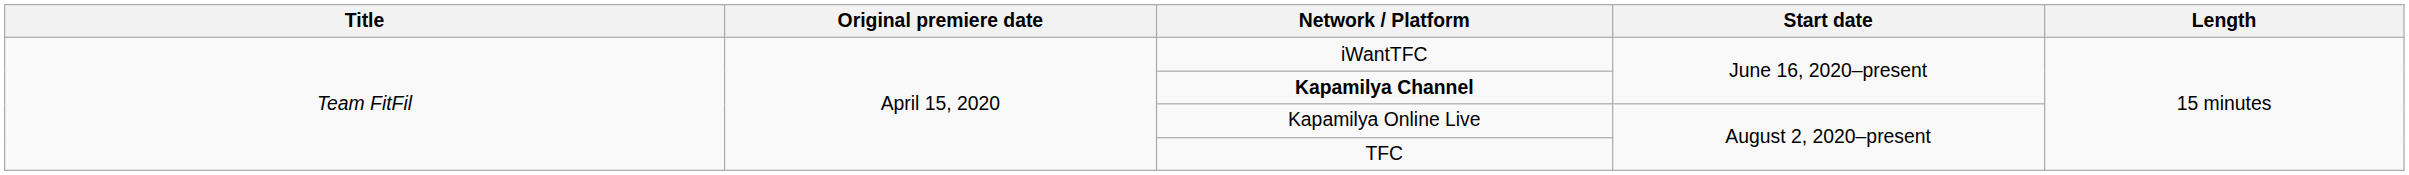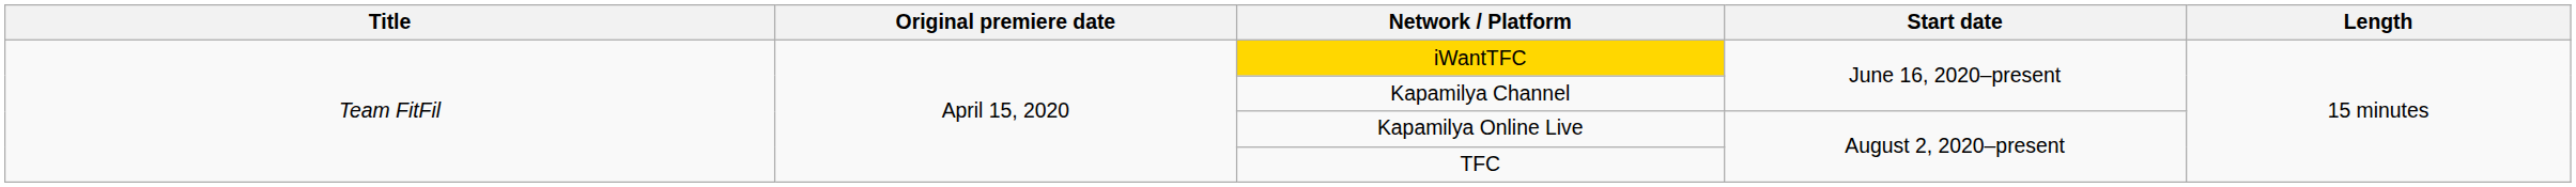iWantTFC | Network / Platform: no background -> gold background
Kapamilya Channel | Network / Platform: bold -> normal
